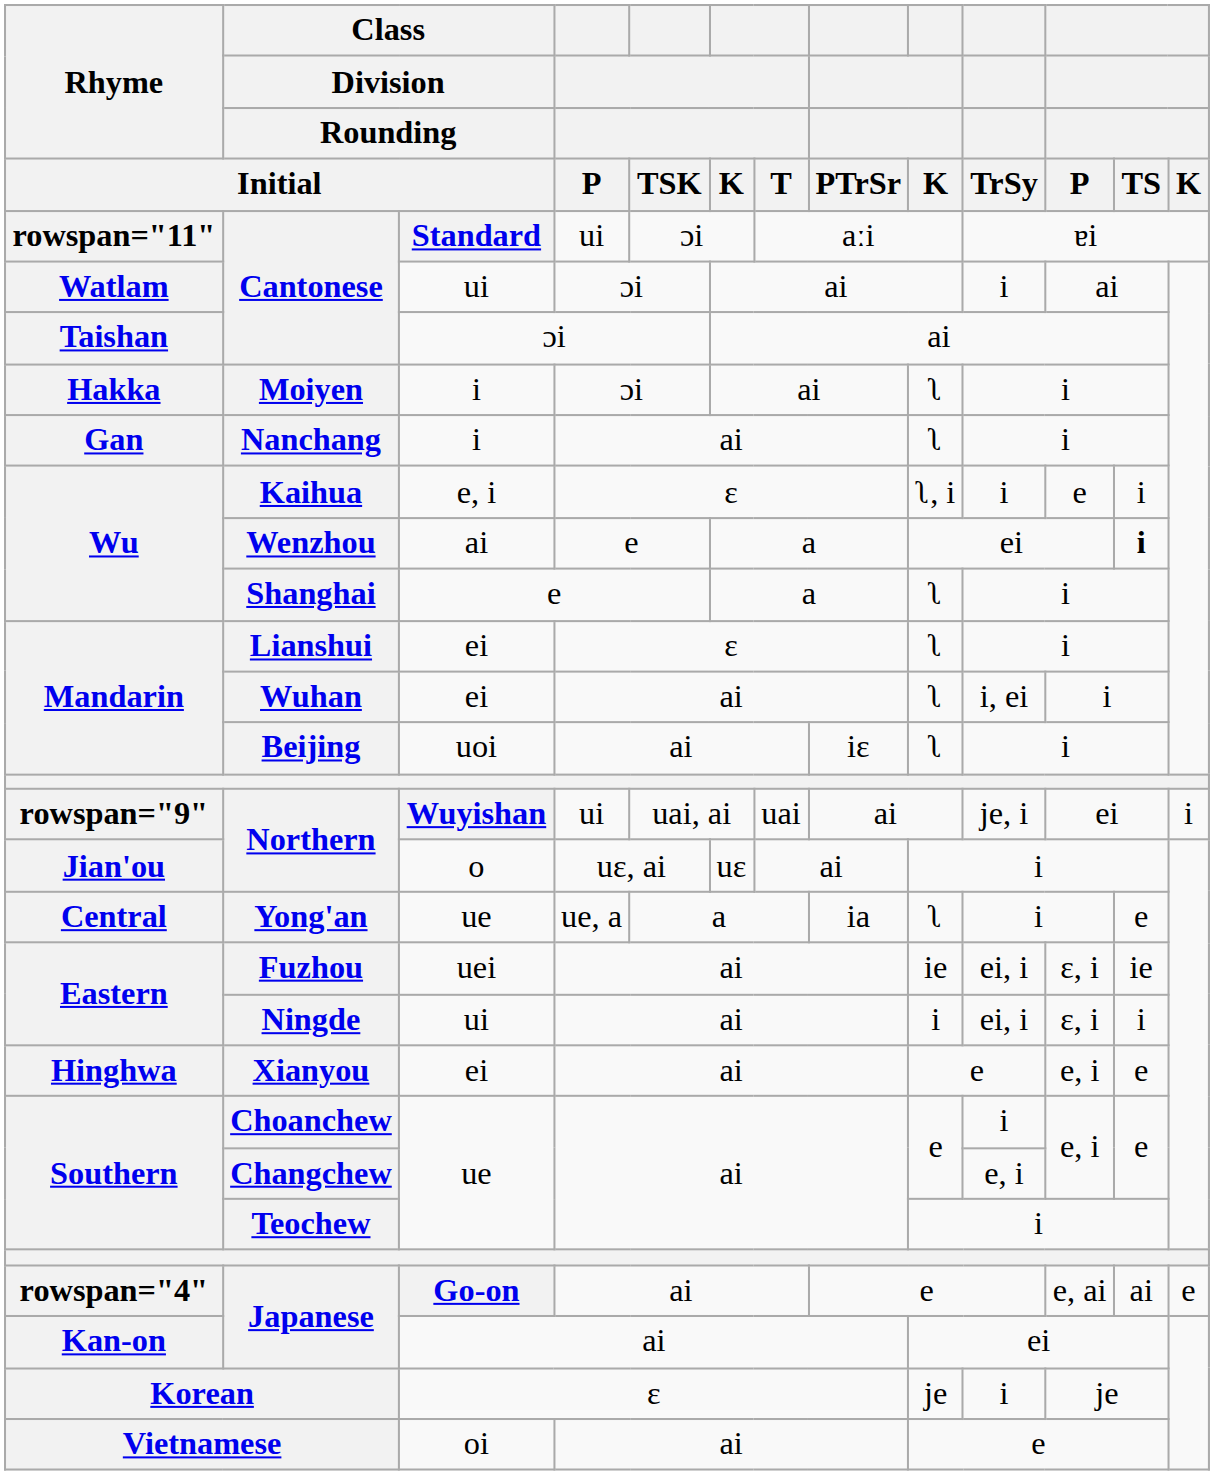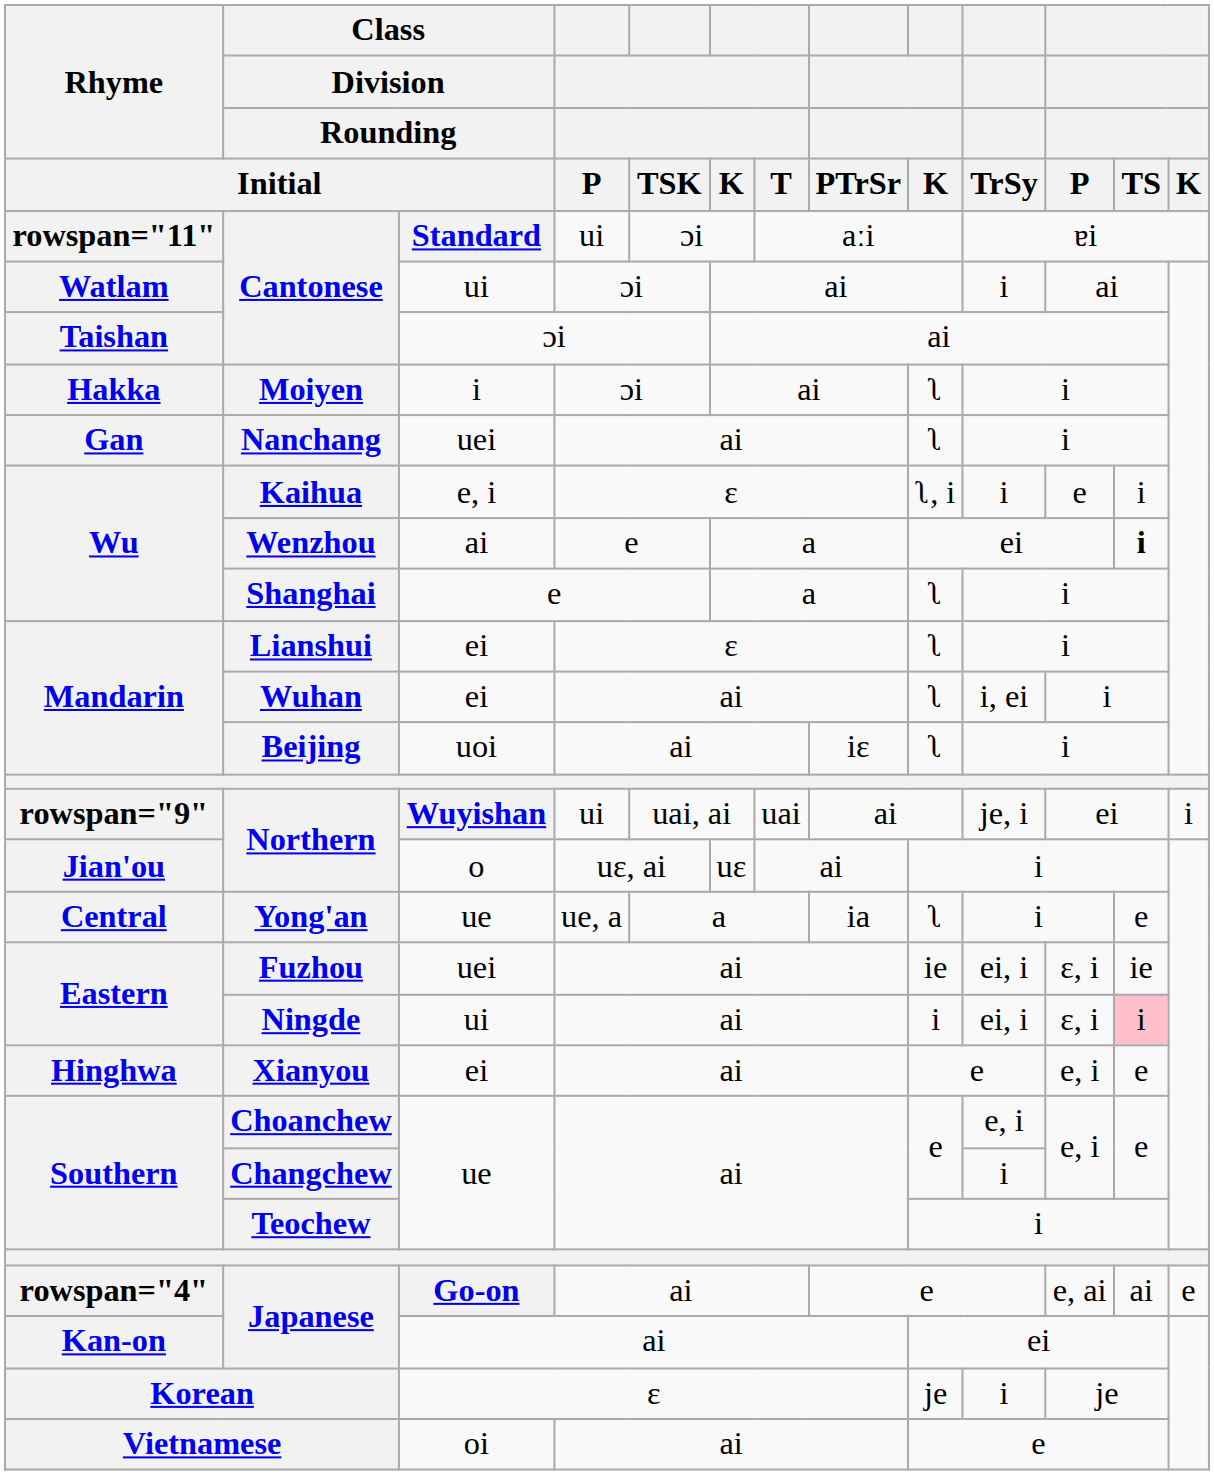Nanchang | column 3: i -> uei
Ningde | TS: no background -> pink background
Choanchew | TrSy: i -> e, i
Changchew | TrSy: e, i -> i
